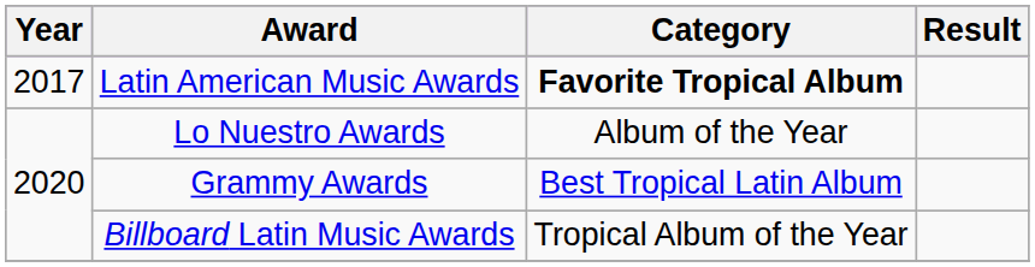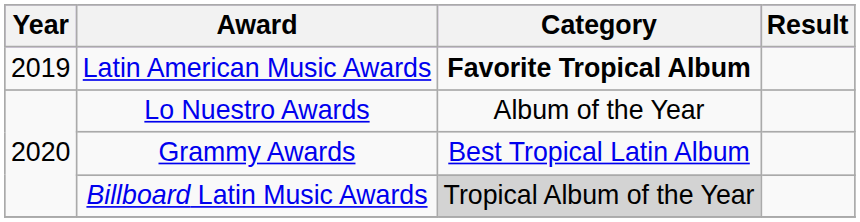Latin American Music Awards | Year: 2017 -> 2019
Billboard Latin Music Awards | Category: no background -> lightgrey background
